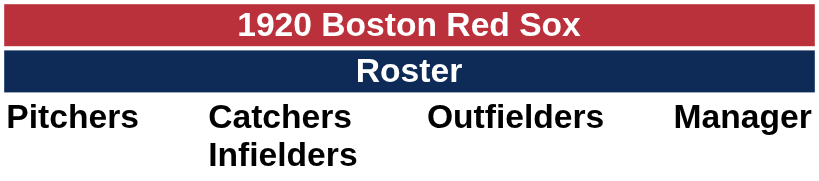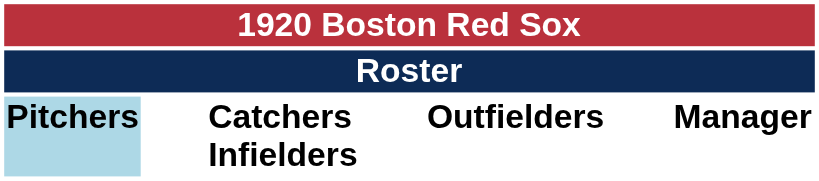Pitchers | column 1: no background -> lightblue background
